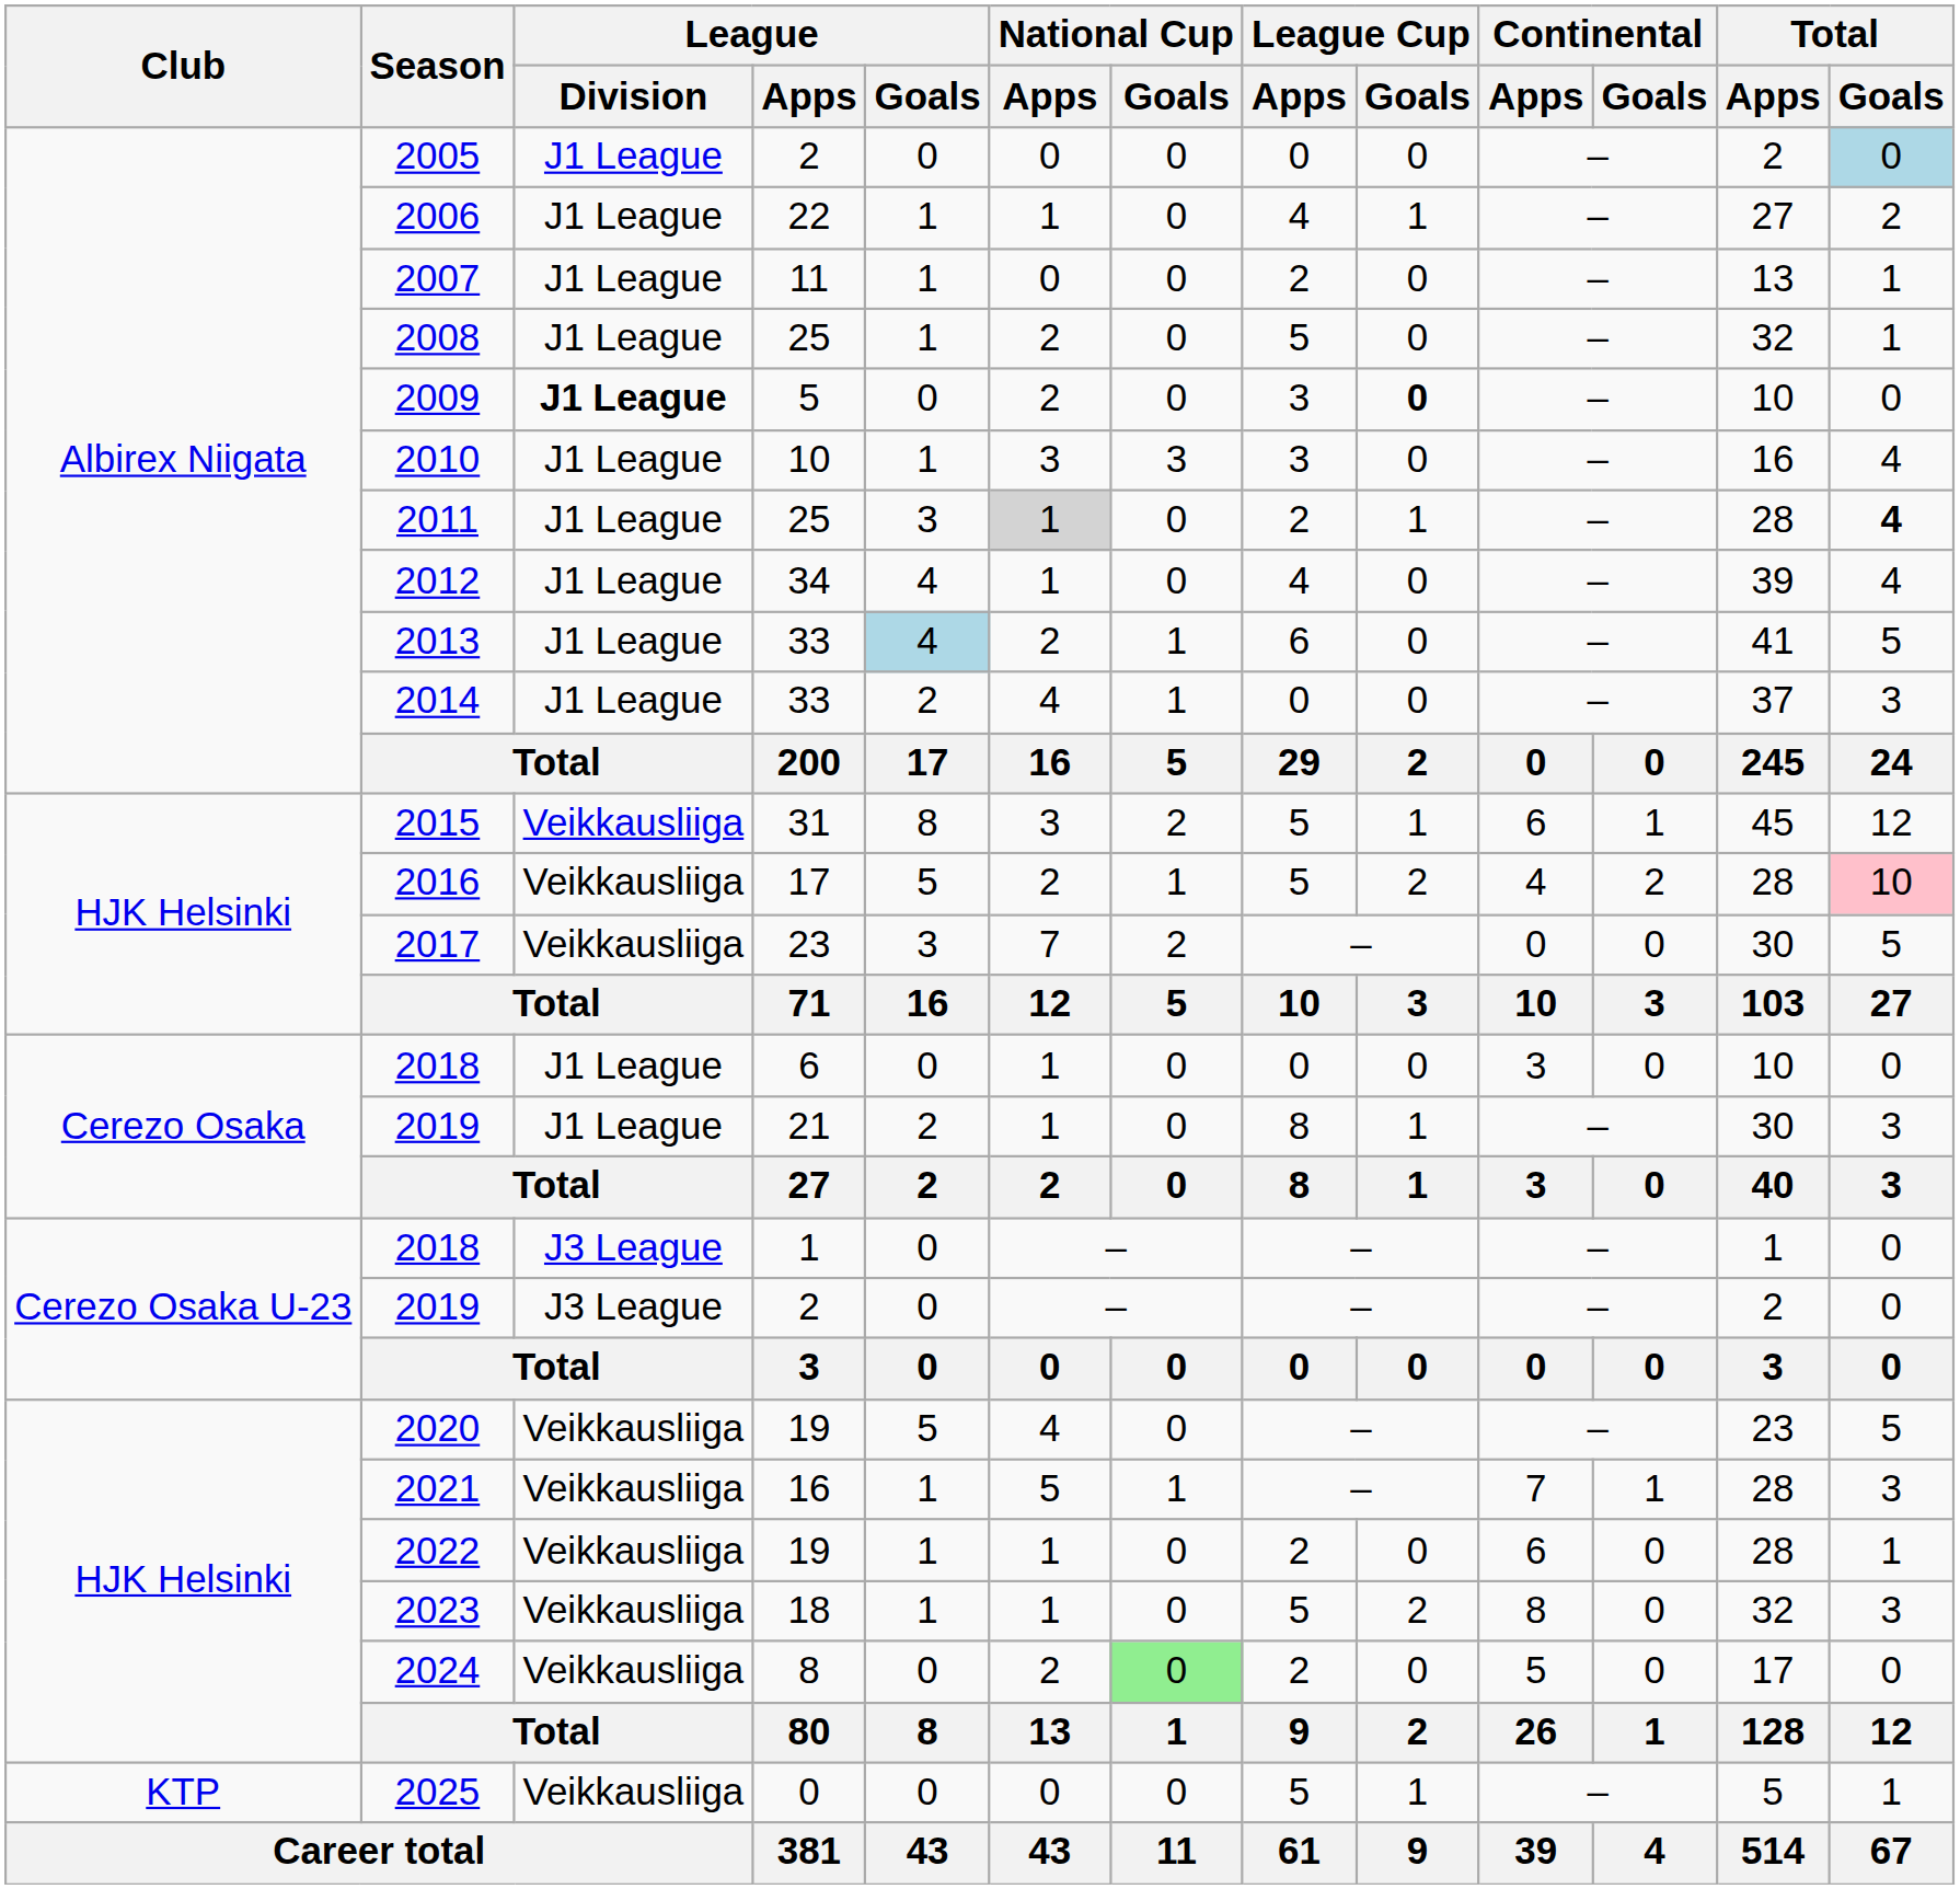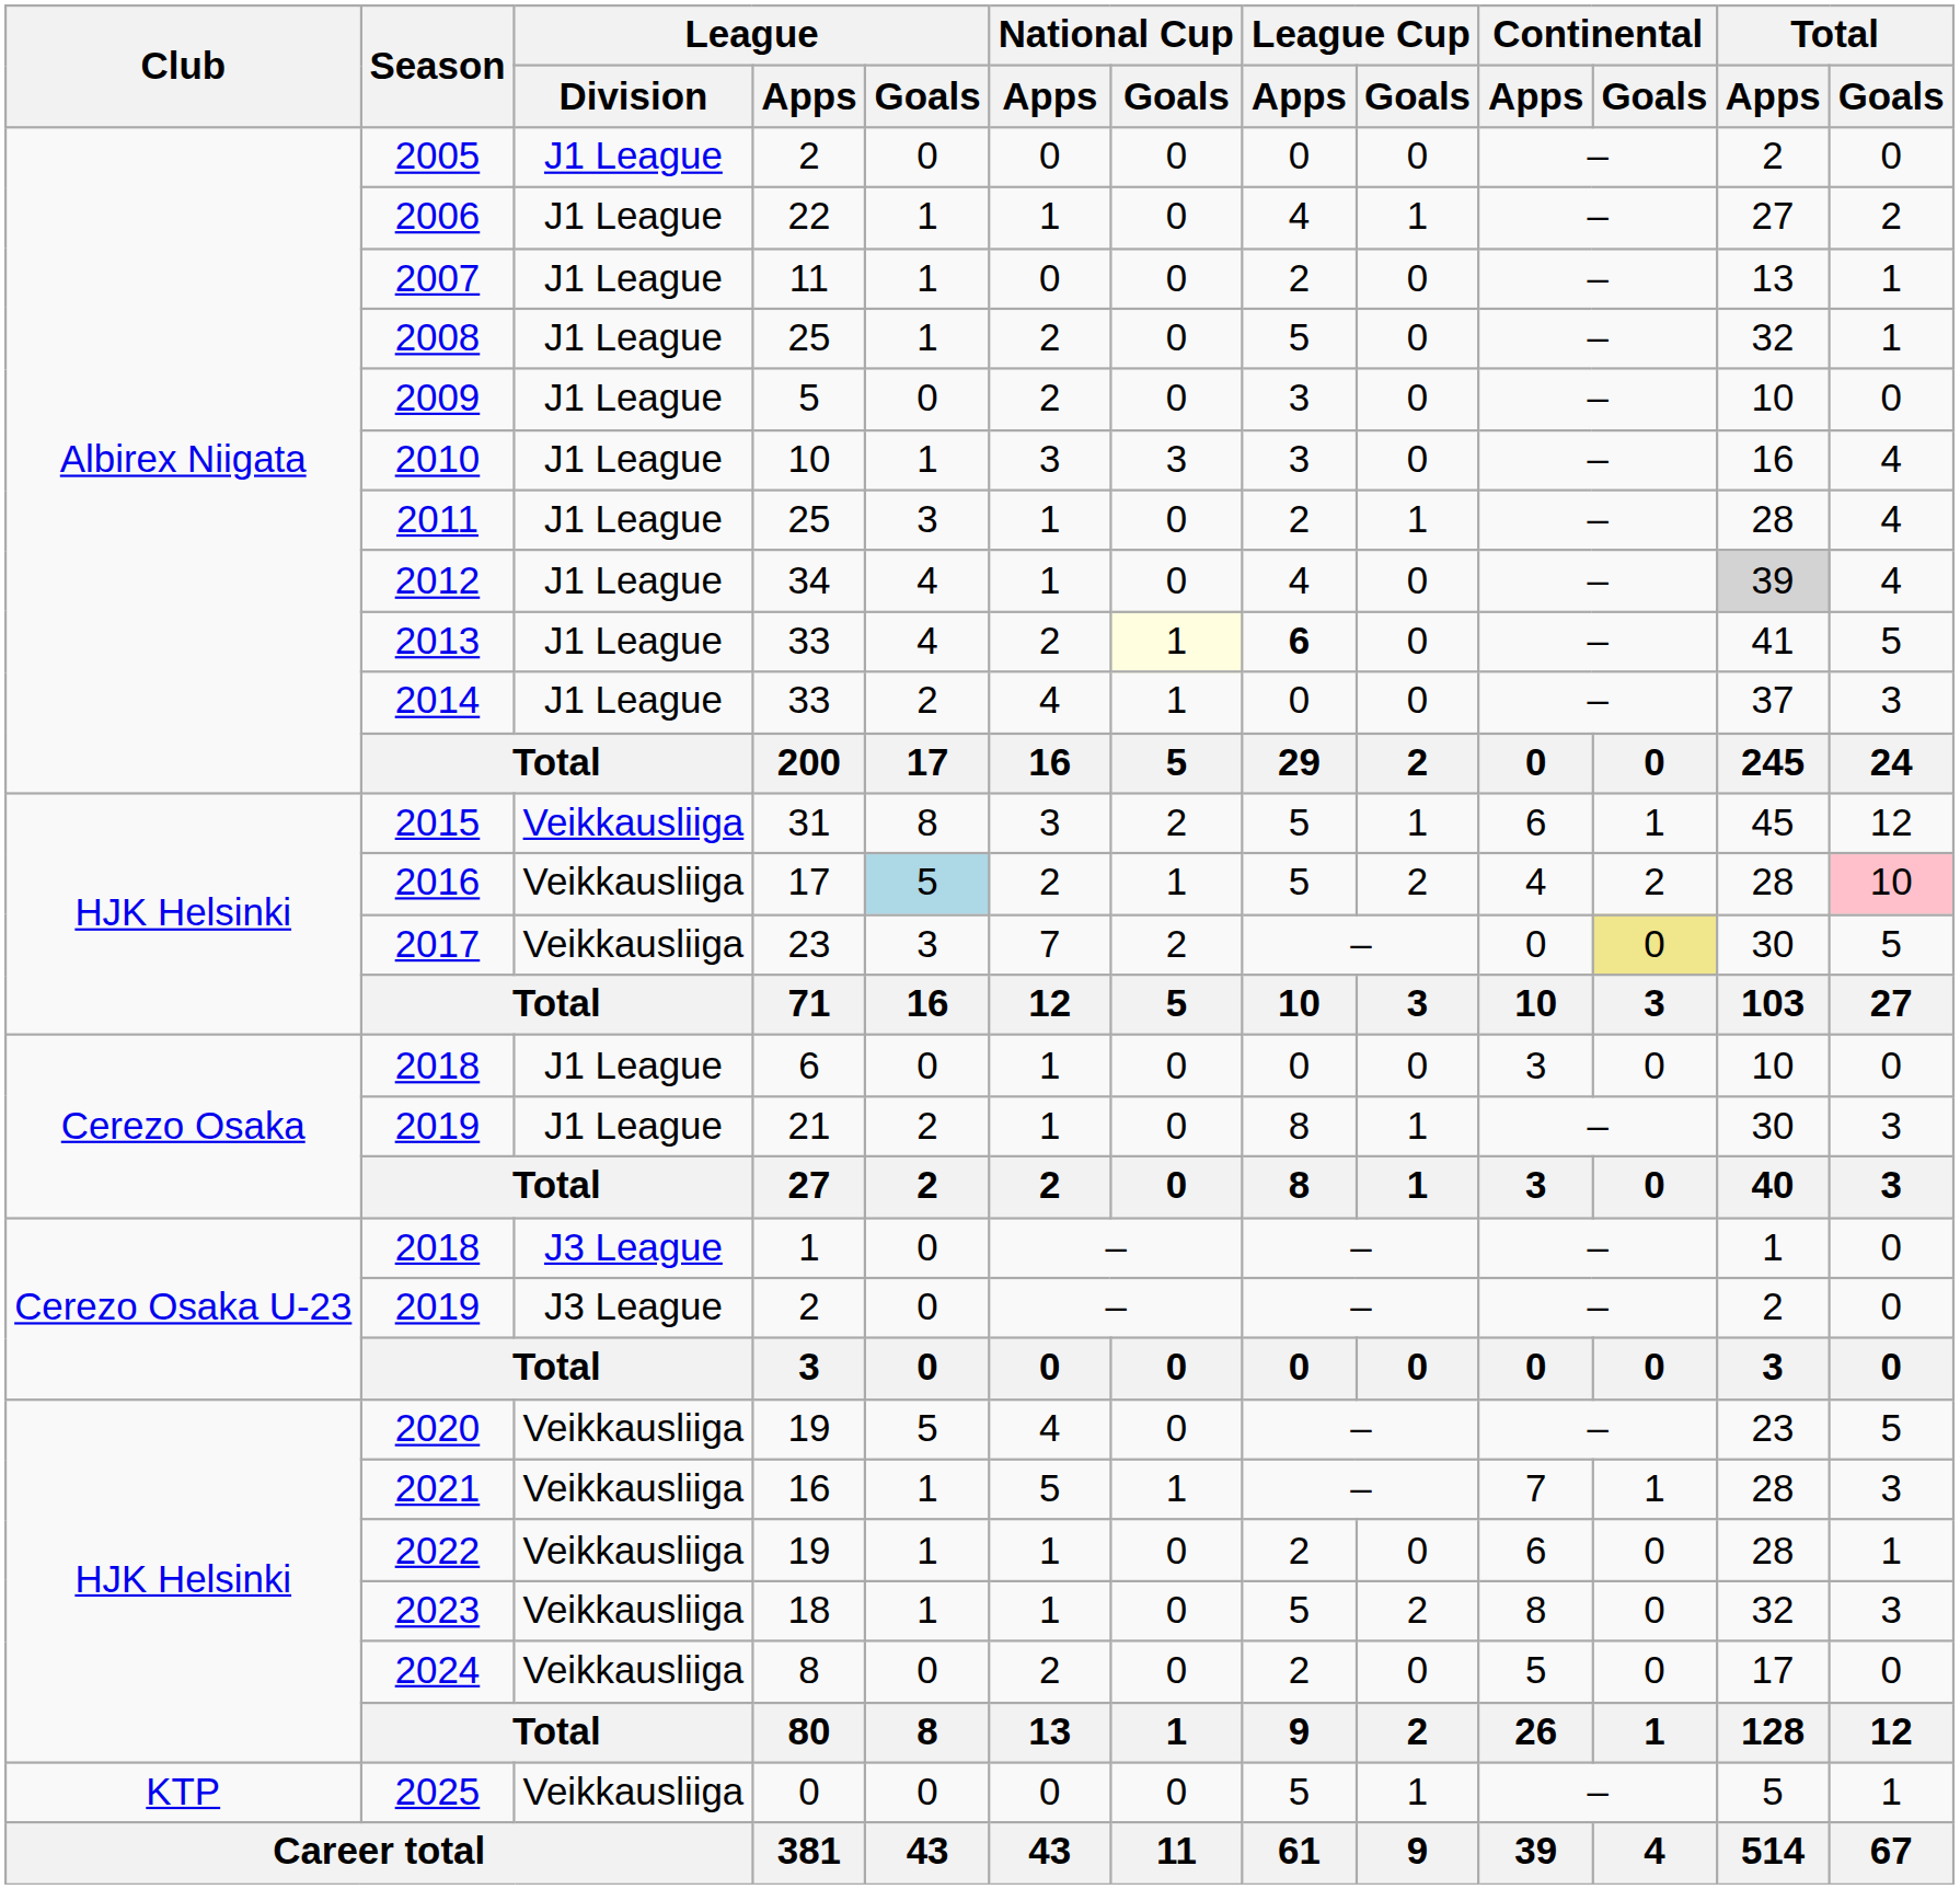2005 | Total / Goals: lightblue background -> no background
2009 | League / Division: bold -> normal
2009 | League Cup / Goals: bold -> normal
2011 | National Cup / Apps: lightgrey background -> no background
2011 | Total / Goals: bold -> normal
2012 | Total / Apps: no background -> lightgrey background
2013 | League / Goals: lightblue background -> no background
2013 | National Cup / Goals: no background -> lightyellow background
2013 | League Cup / Apps: normal -> bold
2016 | League / Goals: no background -> lightblue background
2017 | Continental / Goals: no background -> khaki background
2024 | National Cup / Goals: lightgreen background -> no background
